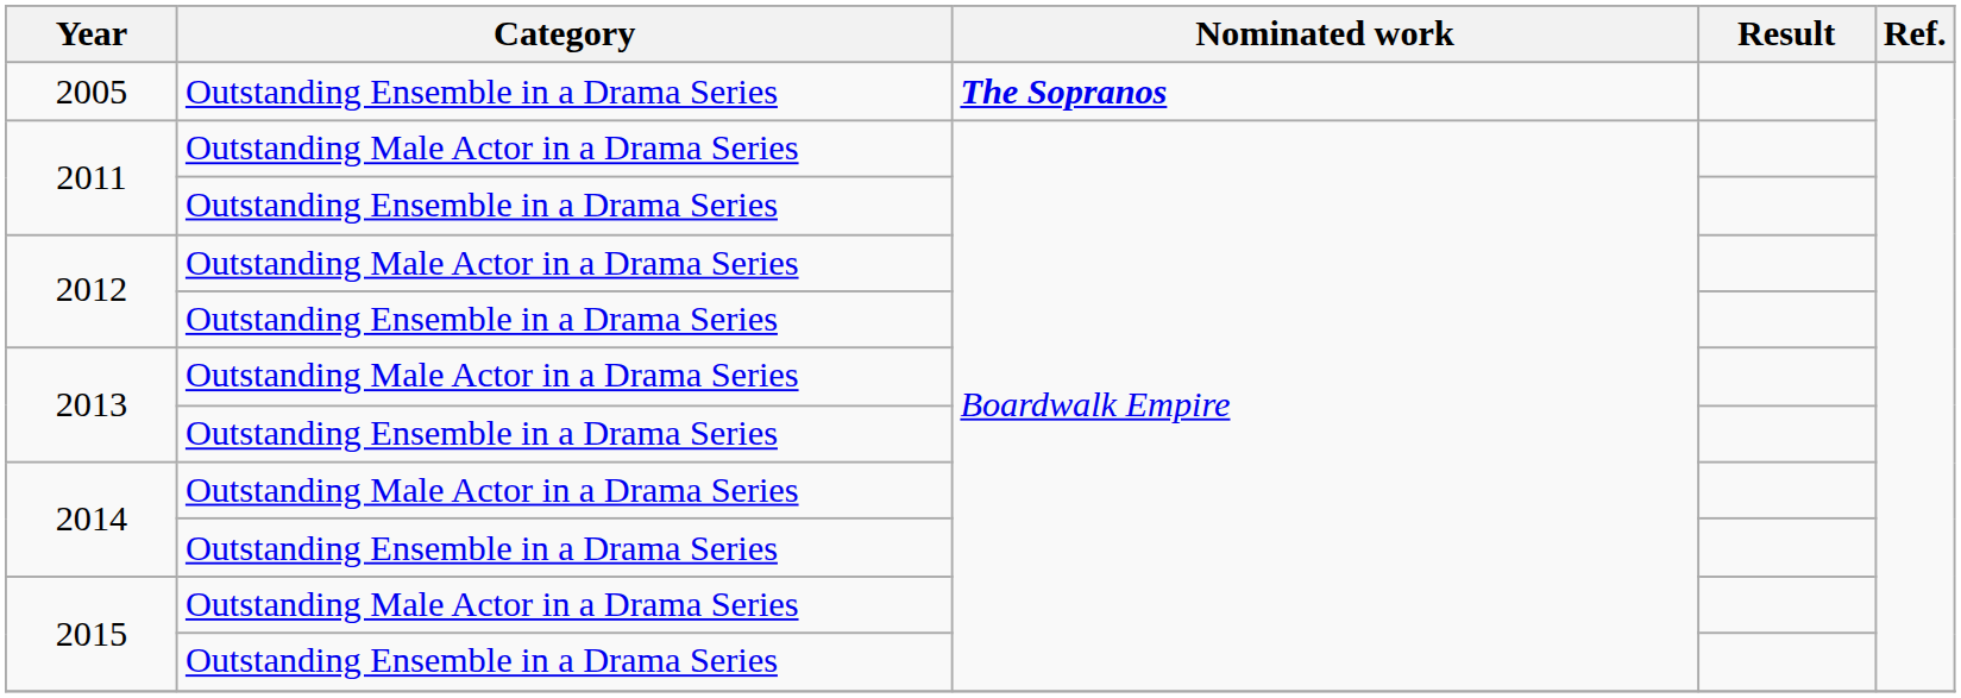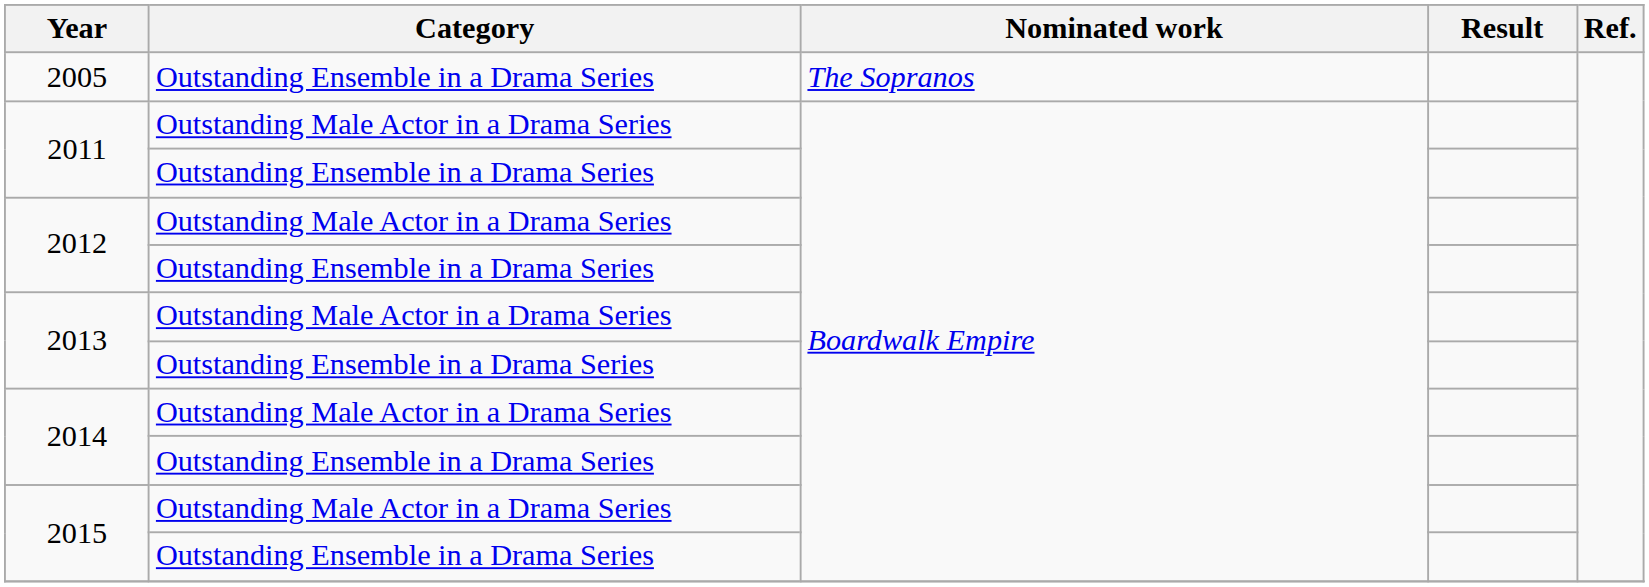2005 | Nominated work: bold -> normal
